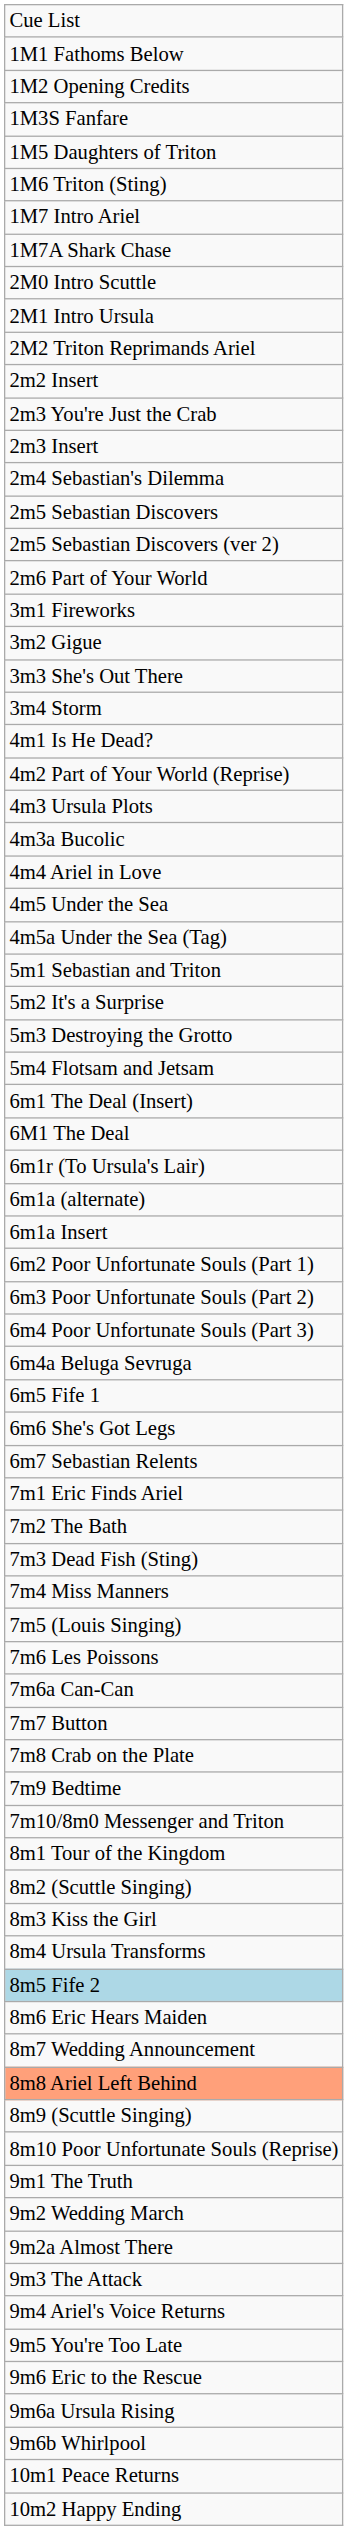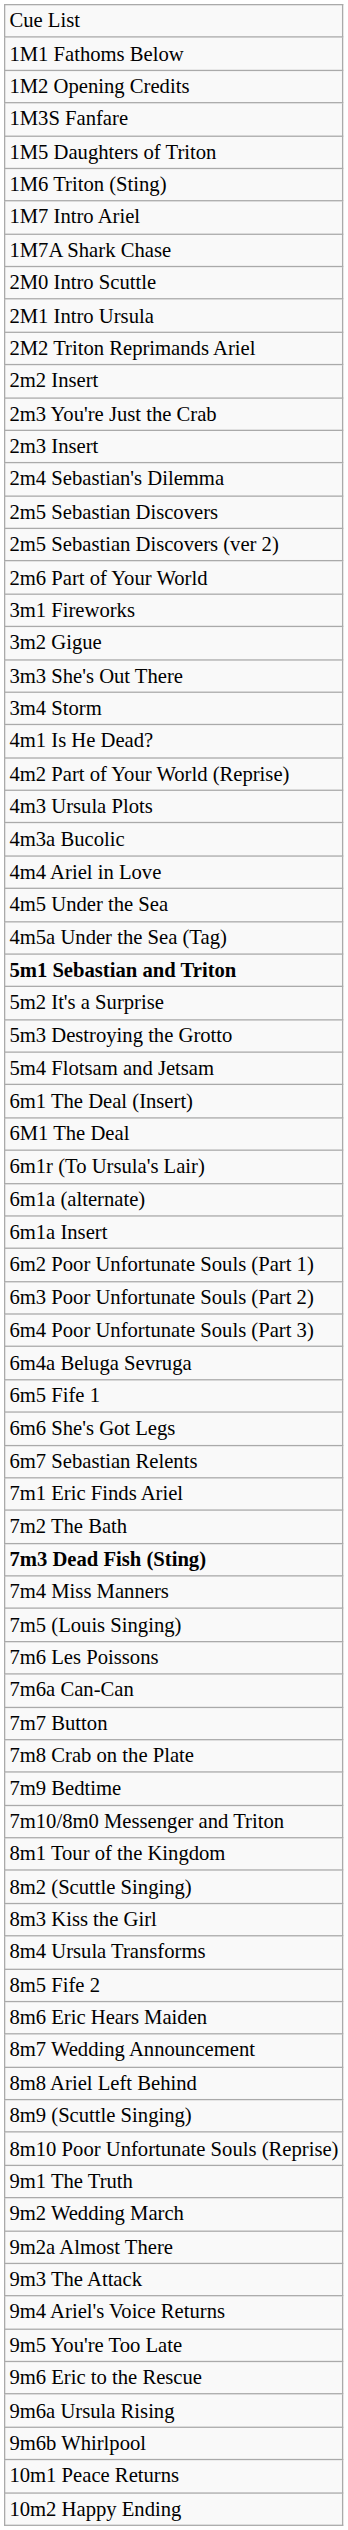row 30 | column 1: normal -> bold
row 48 | column 1: normal -> bold
row 61 | column 1: lightblue background -> no background
row 64 | column 1: lightsalmon background -> no background
